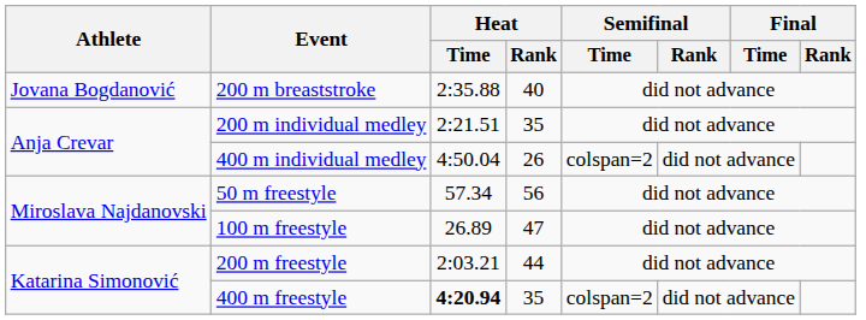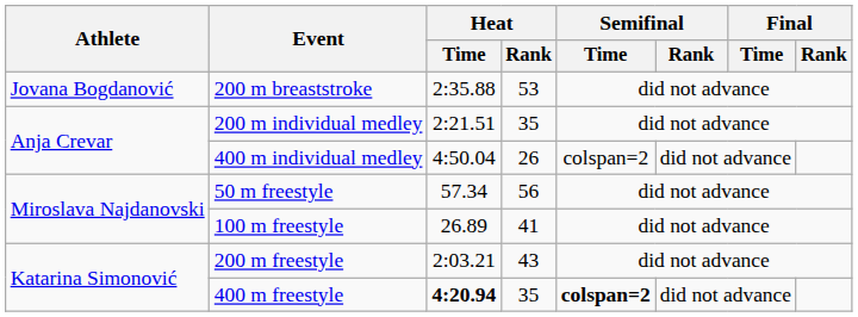200 m breaststroke | Heat / Rank: 40 -> 53
100 m freestyle | Heat / Rank: 47 -> 41
200 m freestyle | Heat / Rank: 44 -> 43
400 m freestyle | Semifinal / Time: normal -> bold
